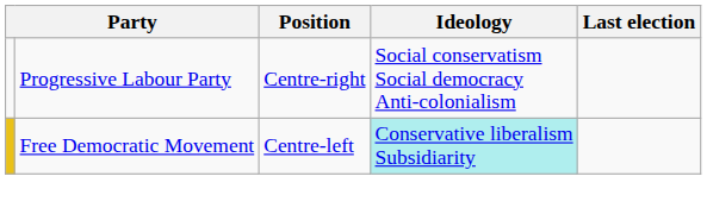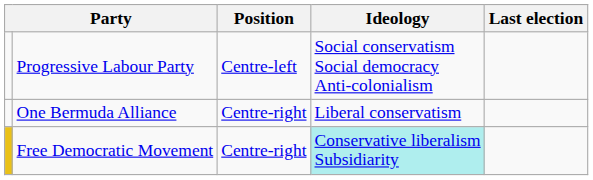Progressive Labour Party | Position: Centre-right -> Centre-left
+ row: One Bermuda Alliance | Centre-right | Liberal conservatism
Free Democratic Movement | Position: Centre-left -> Centre-right
